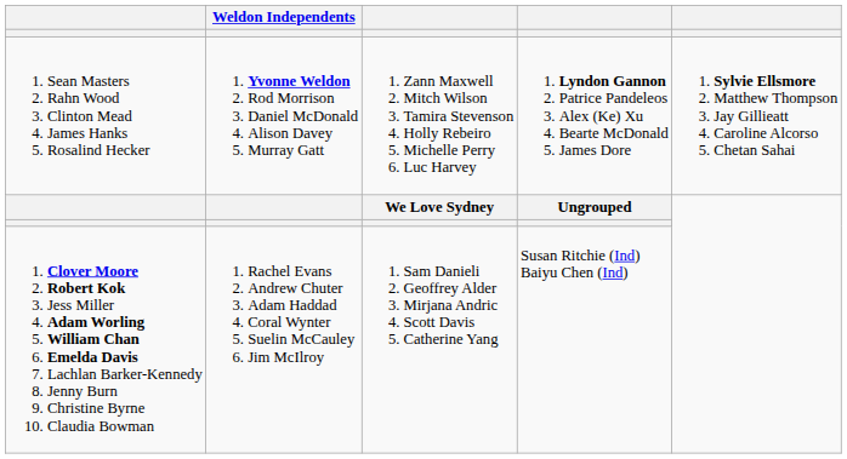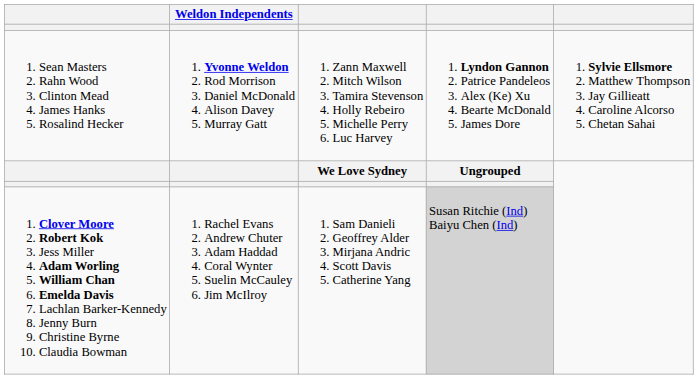row 6 | column 4: no background -> lightgrey background
